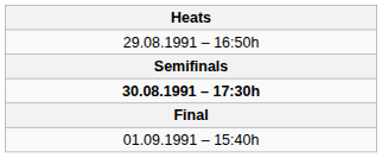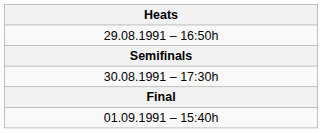row 4 | column 1: bold -> normal
